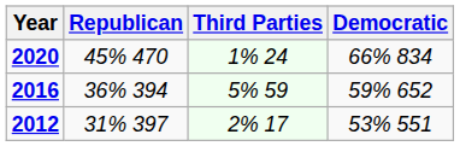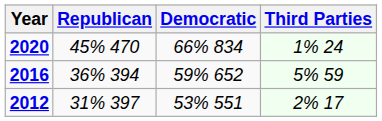columns swapped: Democratic <-> Third Parties
